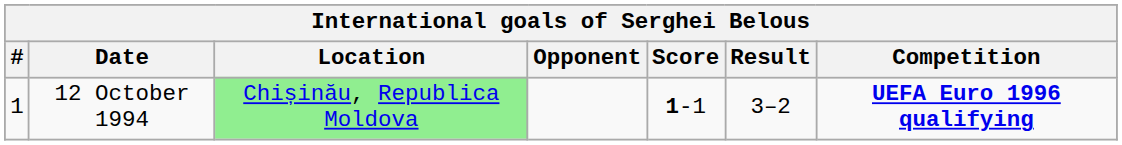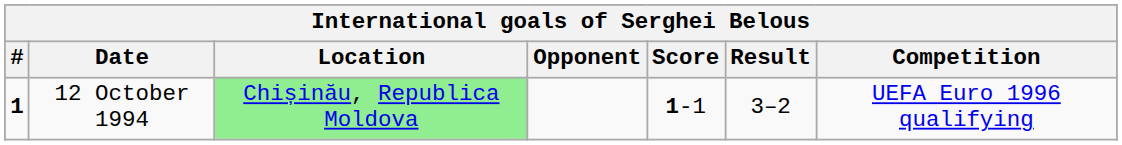12 October 1994 | #: normal -> bold
12 October 1994 | Competition: bold -> normal
